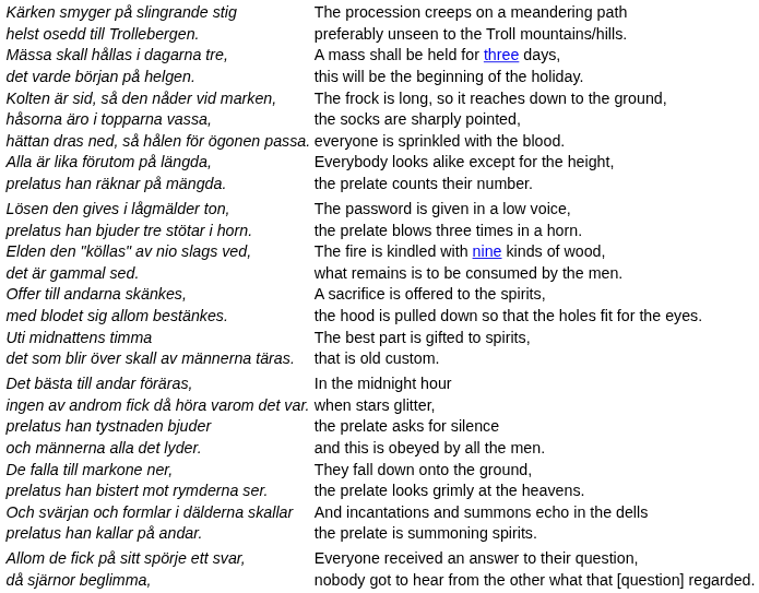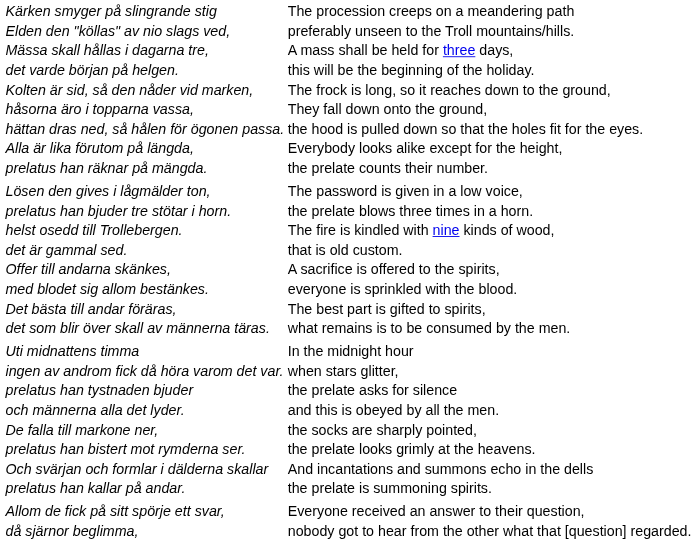row 2 | column 1: helst osedd till Trollebergen. -> Elden den "köllas" av nio slags ved,
row 6 | column 2: the socks are sharply pointed, -> They fall down onto the ground,
row 7 | column 2: everyone is sprinkled with the blood. -> the hood is pulled down so that the holes fit for the eyes.
row 12 | column 1: Elden den "köllas" av nio slags ved, -> helst osedd till Trollebergen.
row 13 | column 2: what remains is to be consumed by the men. -> that is old custom.
row 15 | column 2: the hood is pulled down so that the holes fit for the eyes. -> everyone is sprinkled with the blood.
row 16 | column 1: Uti midnattens timma -> Det bästa till andar föräras,
row 17 | column 2: that is old custom. -> what remains is to be consumed by the men.
row 18 | column 1: Det bästa till andar föräras, -> Uti midnattens timma
row 22 | column 2: They fall down onto the ground, -> the socks are sharply pointed,
